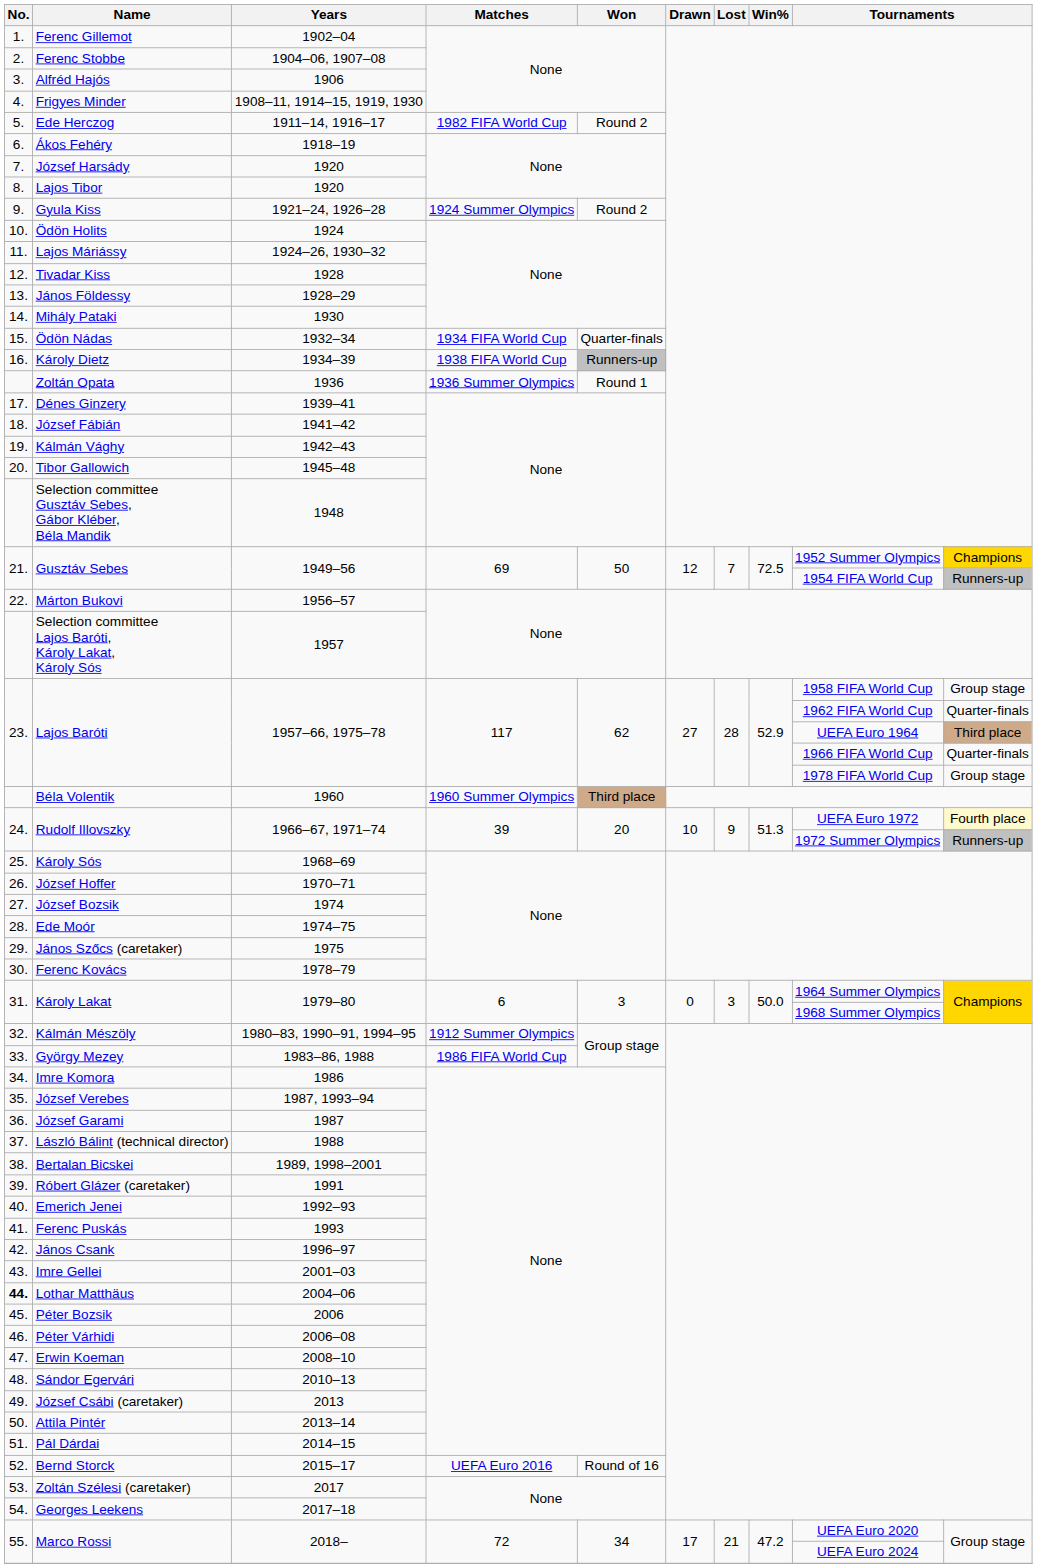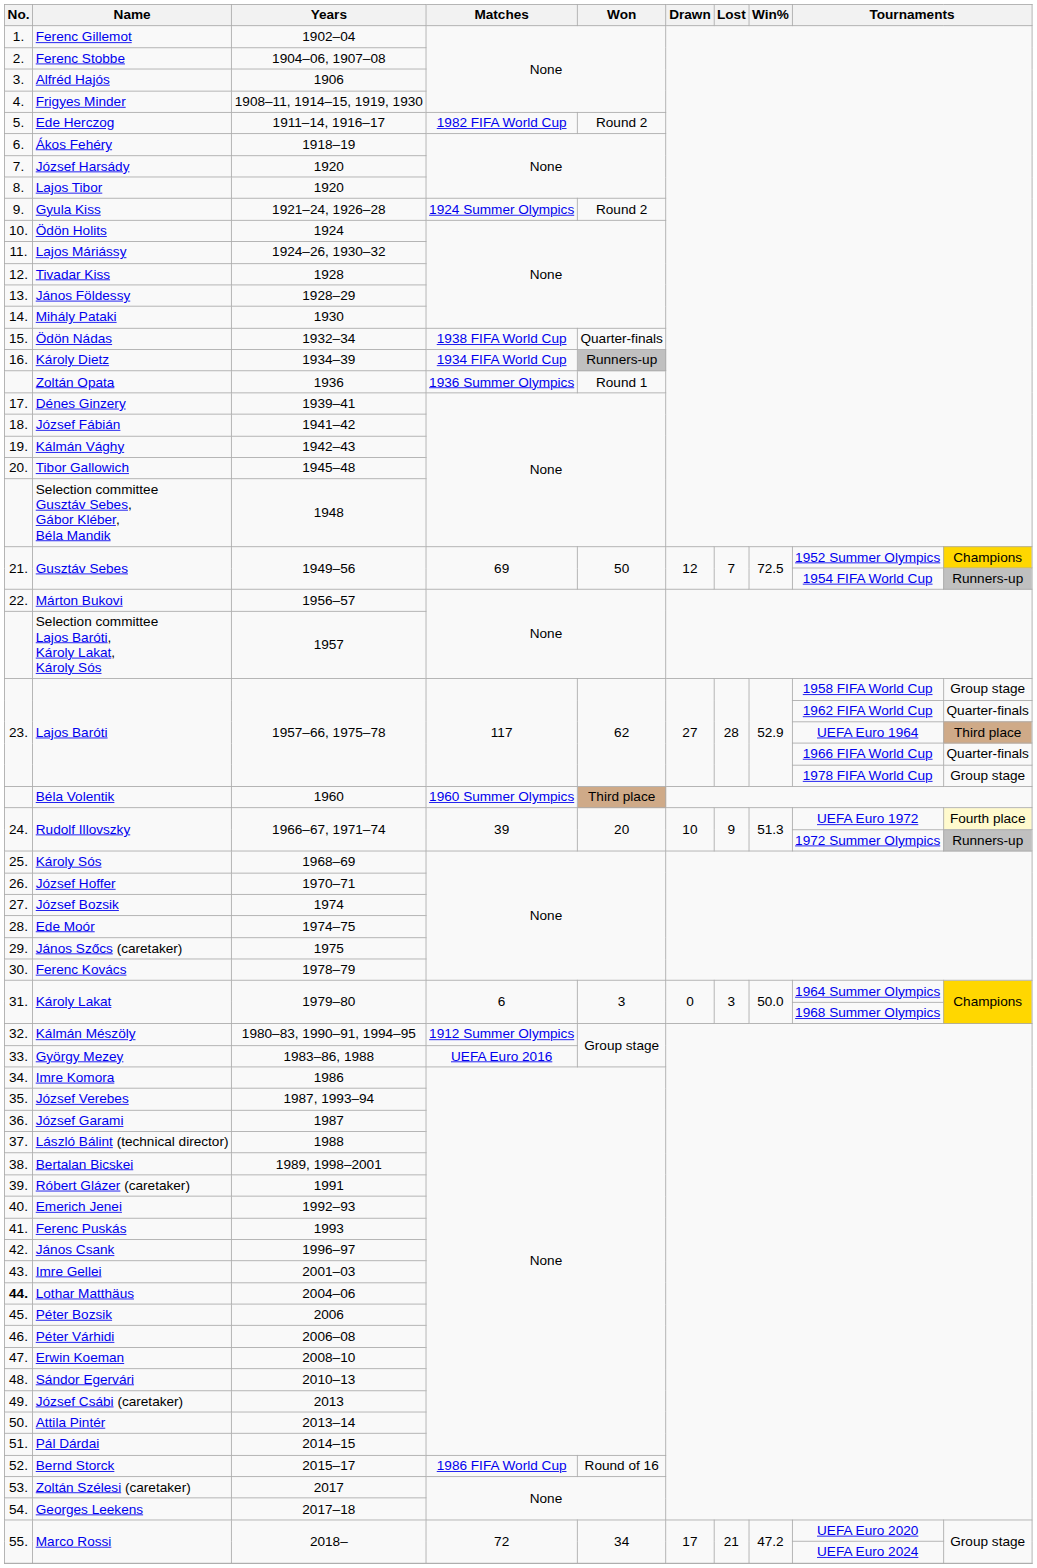Ödön Nádas | Matches: 1934 FIFA World Cup -> 1938 FIFA World Cup
Károly Dietz | Matches: 1938 FIFA World Cup -> 1934 FIFA World Cup
György Mezey | Matches: 1986 FIFA World Cup -> UEFA Euro 2016
Bernd Storck | Matches: UEFA Euro 2016 -> 1986 FIFA World Cup
